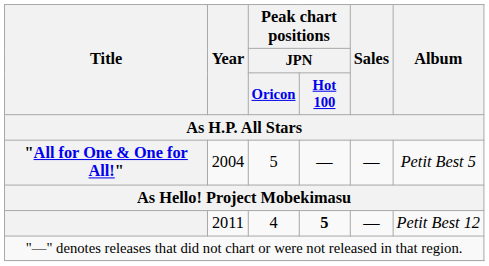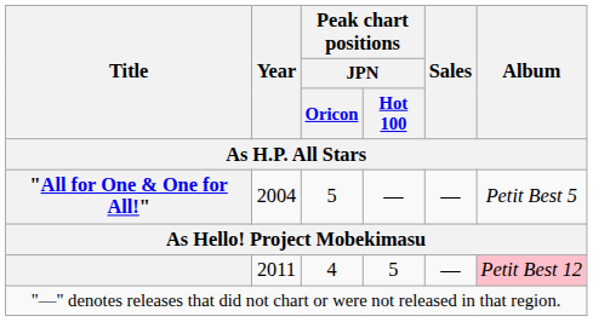row 7 | Peak chart positions / JPN / Hot 100: bold -> normal
row 7 | Album: no background -> pink background
